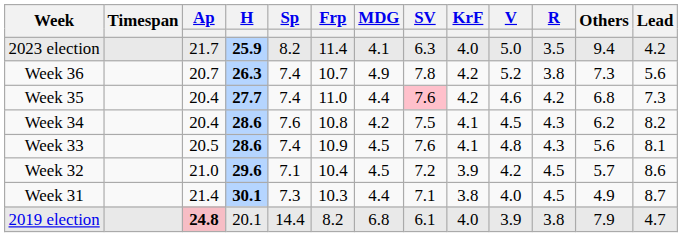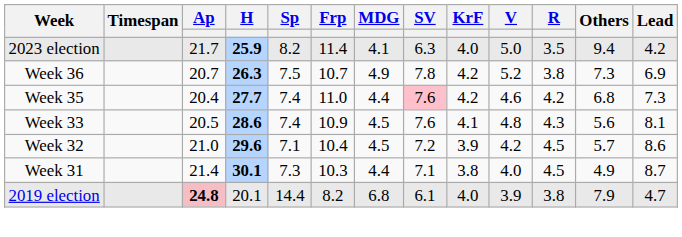Week 36 | Sp: 7.4 -> 7.5
Week 36 | Lead: 5.6 -> 6.9
- row: Week 34 | 20.4 | 28.6 | 7.6 | 10.8 | 4.2 | 7.5 | 4.1 | 4.5 | 4.3 | 6.2 | 8.2
